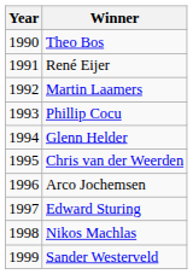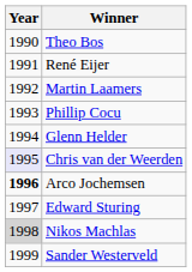Chris van der Weerden | Year: no background -> lavender background
Arco Jochemsen | Year: normal -> bold
Nikos Machlas | Year: no background -> lightgrey background
